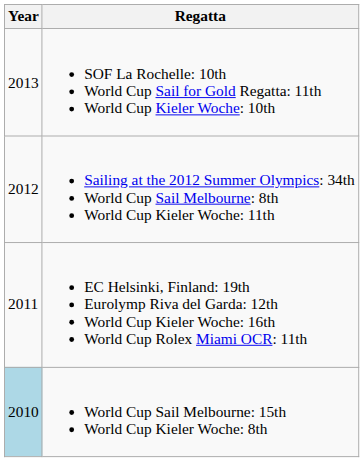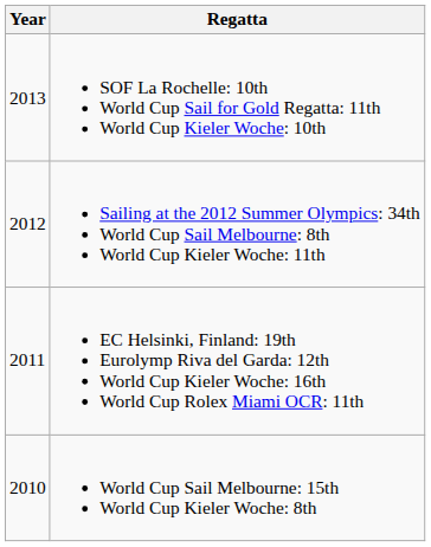World Cup Sail Melbourne: 15th World Cup Kieler Woche: 8th | Year: lightblue background -> no background
